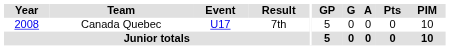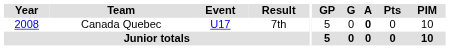Canada Quebec | A: normal -> bold
